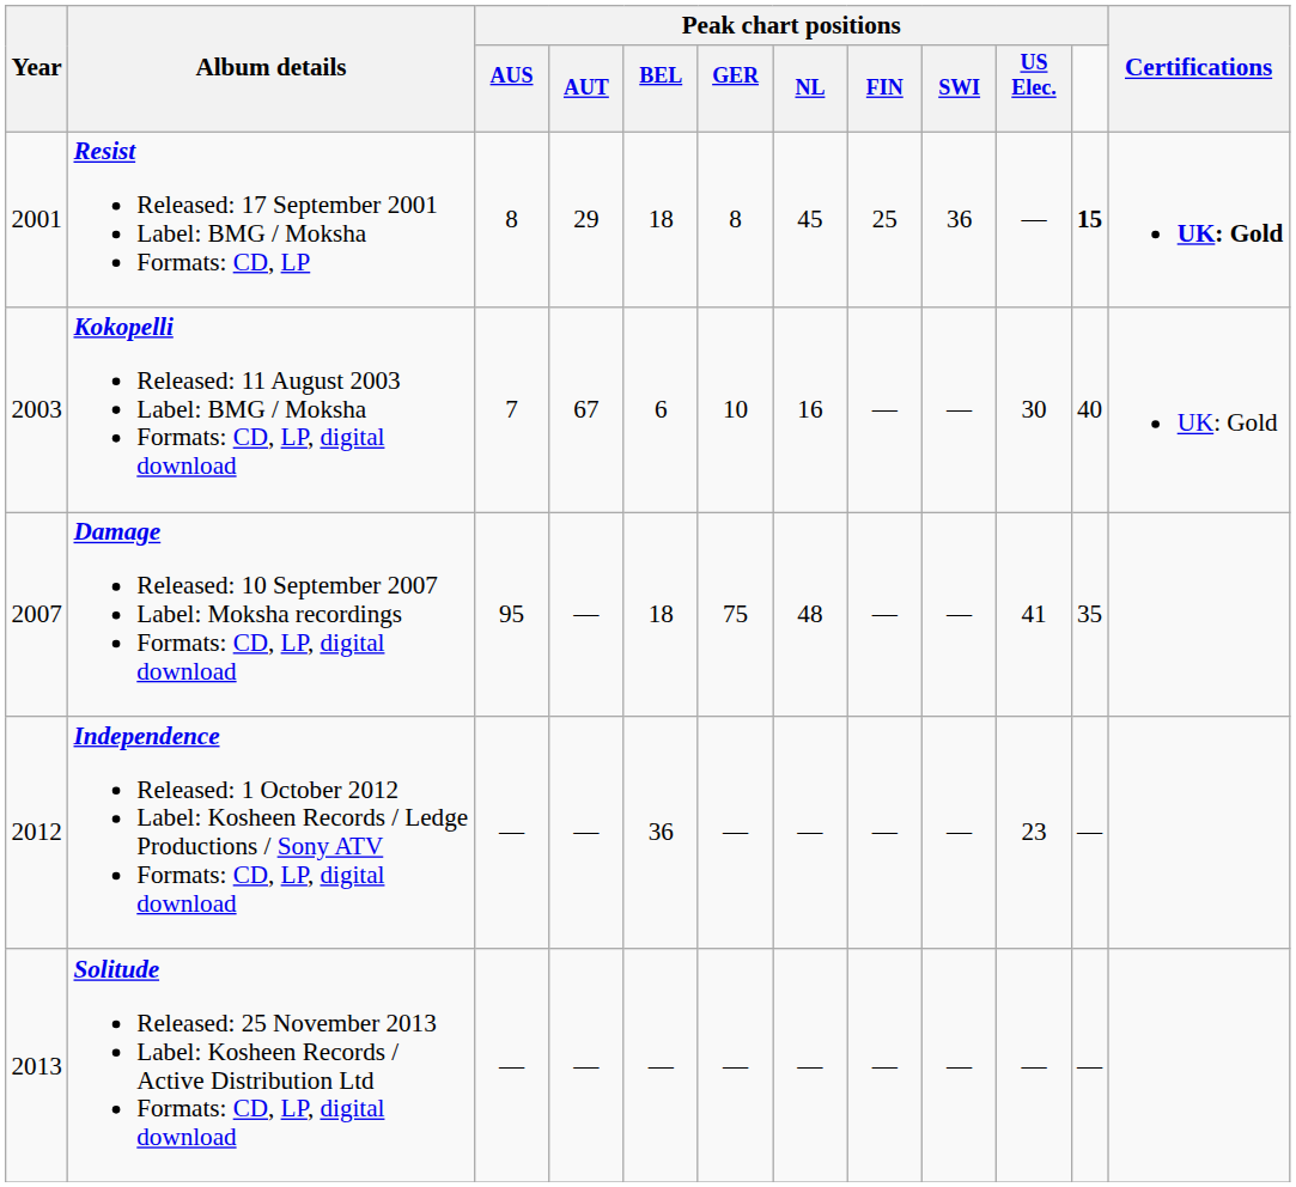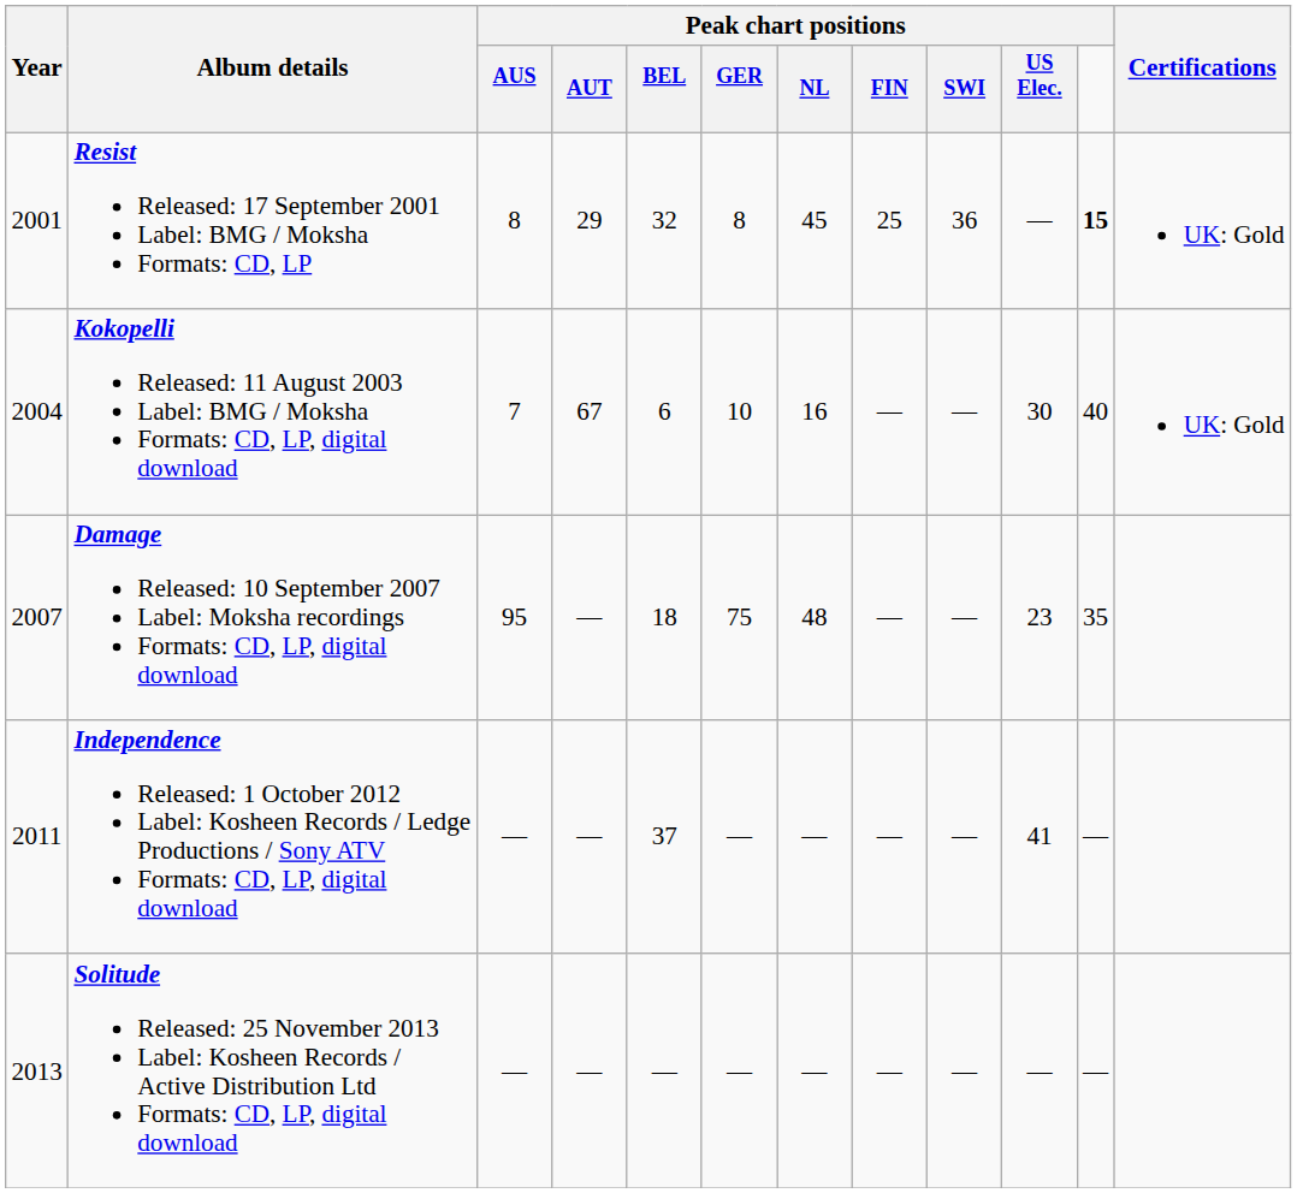row 3 | Peak chart positions / BEL: 18 -> 32
row 3 | Certifications: bold -> normal
row 4 | Year: 2003 -> 2004
row 5 | Peak chart positions / US Elec.: 41 -> 23
row 6 | Year: 2012 -> 2011
row 6 | Peak chart positions / BEL: 36 -> 37
row 6 | Peak chart positions / US Elec.: 23 -> 41
